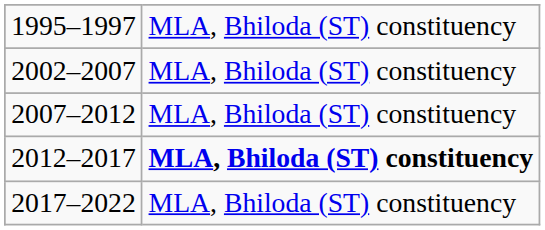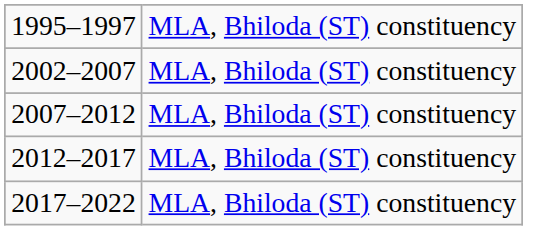2012–2017 | column 2: bold -> normal
